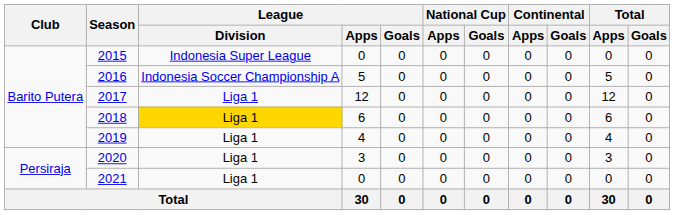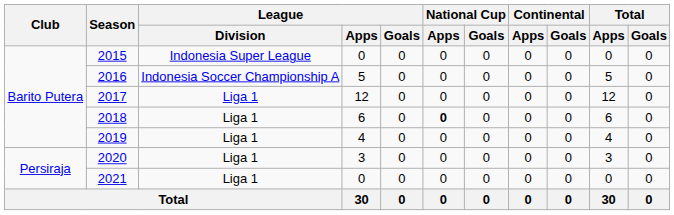2018 | League / Division: gold background -> no background
2018 | National Cup / Apps: normal -> bold
